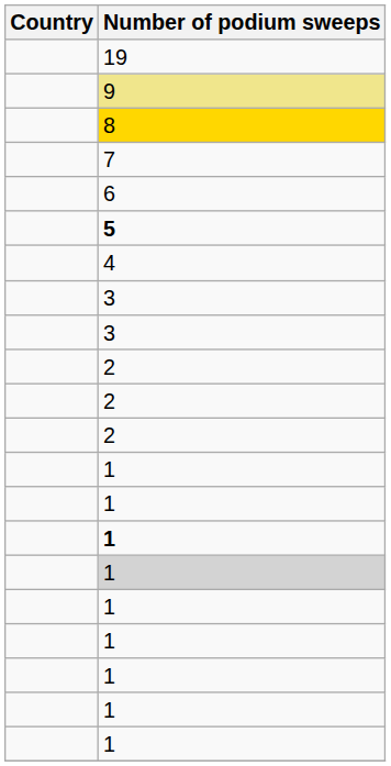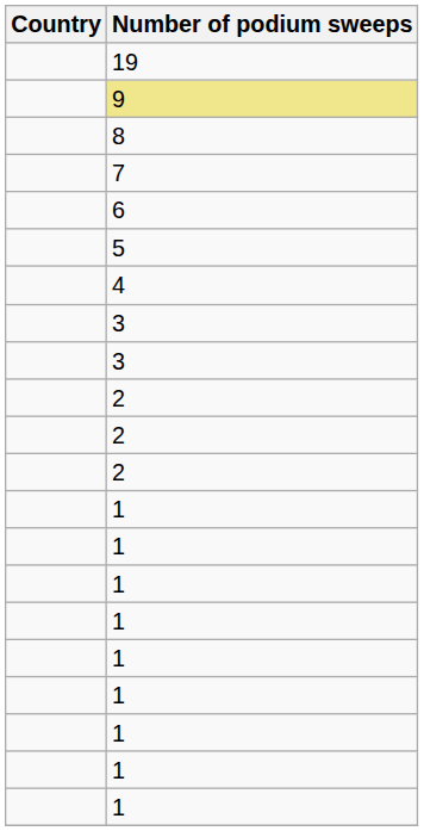row 4 | Number of podium sweeps: gold background -> no background
row 7 | Number of podium sweeps: bold -> normal
row 16 | Number of podium sweeps: bold -> normal
row 17 | Number of podium sweeps: lightgrey background -> no background
